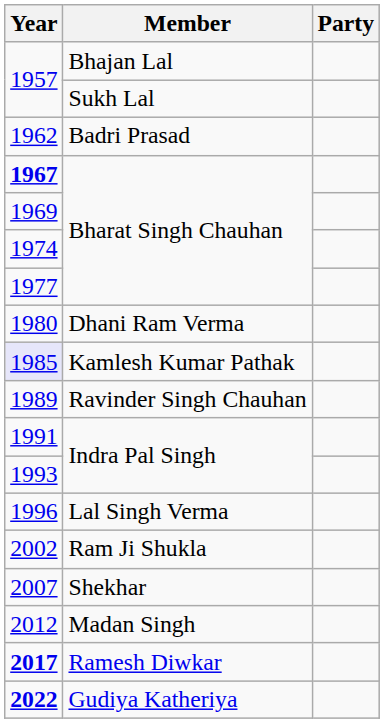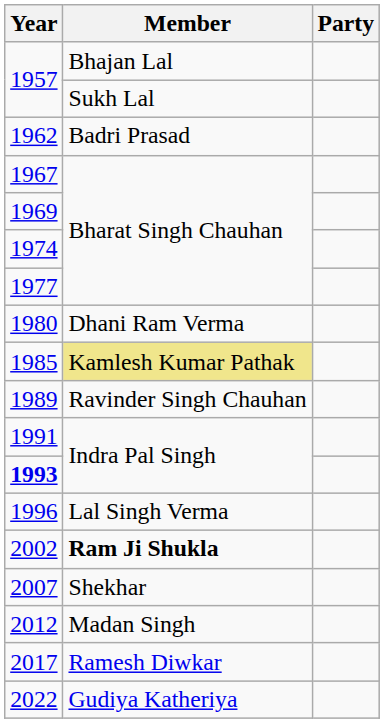1967 | Year: bold -> normal
1985 | Year: lavender background -> no background
1985 | Member: no background -> khaki background
1993 | Year: normal -> bold
2002 | Member: normal -> bold
2017 | Year: bold -> normal
2022 | Year: bold -> normal
